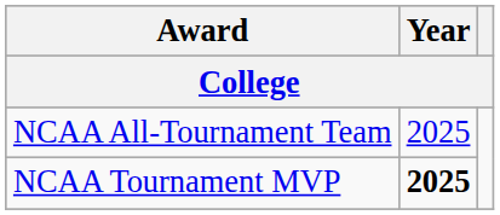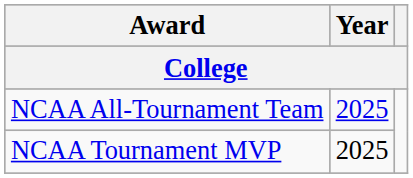NCAA Tournament MVP | Year: bold -> normal
